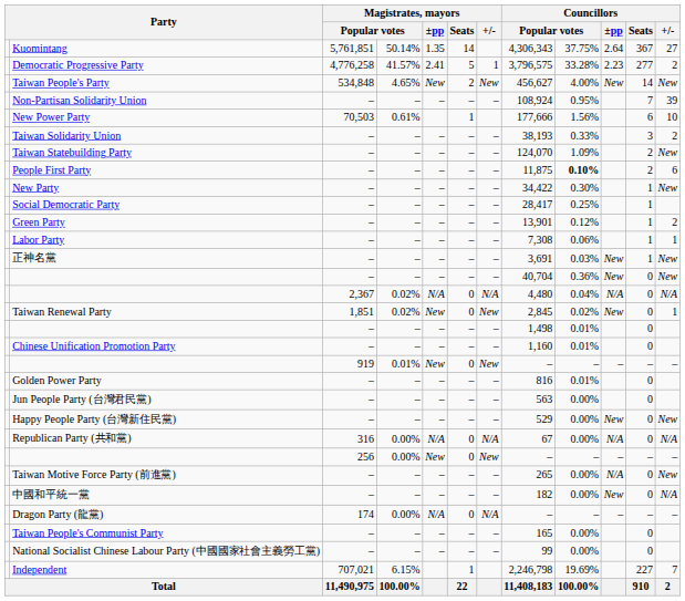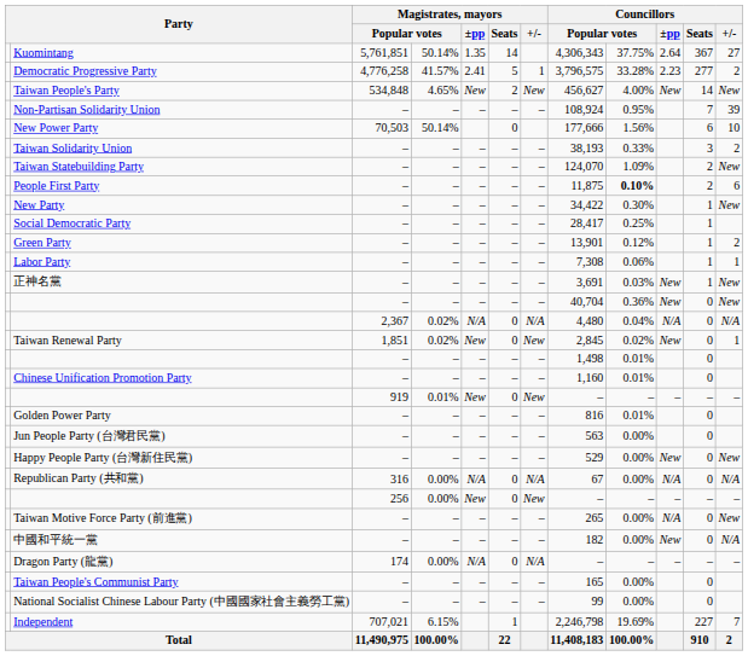New Power Party | column 4: 0.61% -> 50.14%
New Power Party | Magistrates, mayors / Seats: 1 -> 0
